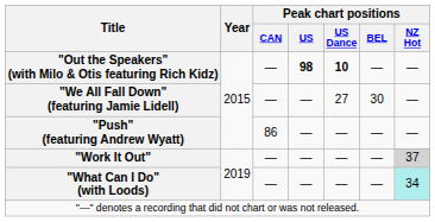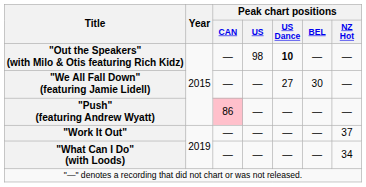"Out the Speakers" (with Milo & Otis featuring Rich Kidz) | Peak chart positions / US: bold -> normal
"Push" (featuring Andrew Wyatt) | Peak chart positions / CAN: no background -> pink background
"Work It Out" | Peak chart positions / NZ Hot: lightgrey background -> no background
"What Can I Do" (with Loods) | Peak chart positions / NZ Hot: paleturquoise background -> no background
